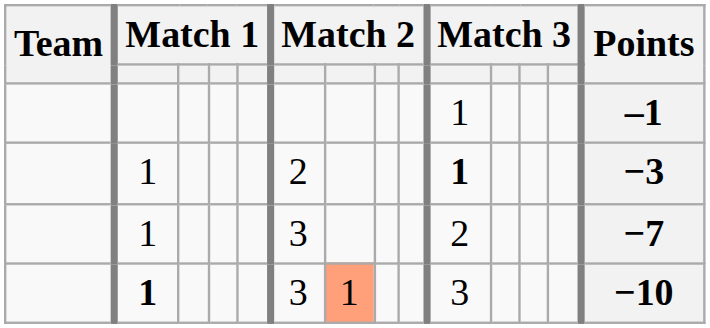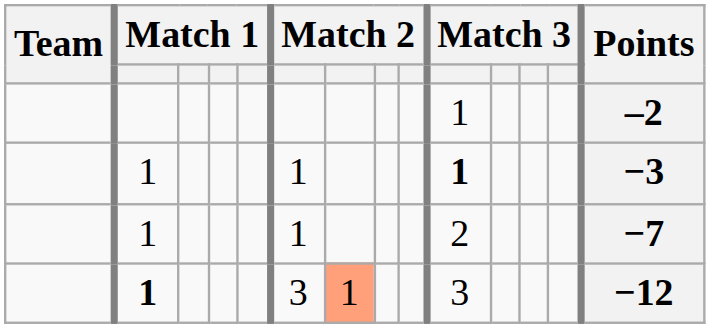row 3 | Points: –1 -> –2
row 4 | column 6: 2 -> 1
row 5 | column 6: 3 -> 1
row 6 | Points: −10 -> −12
